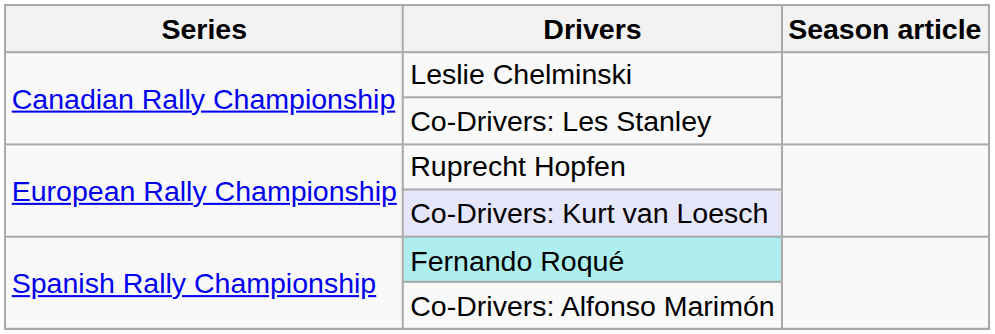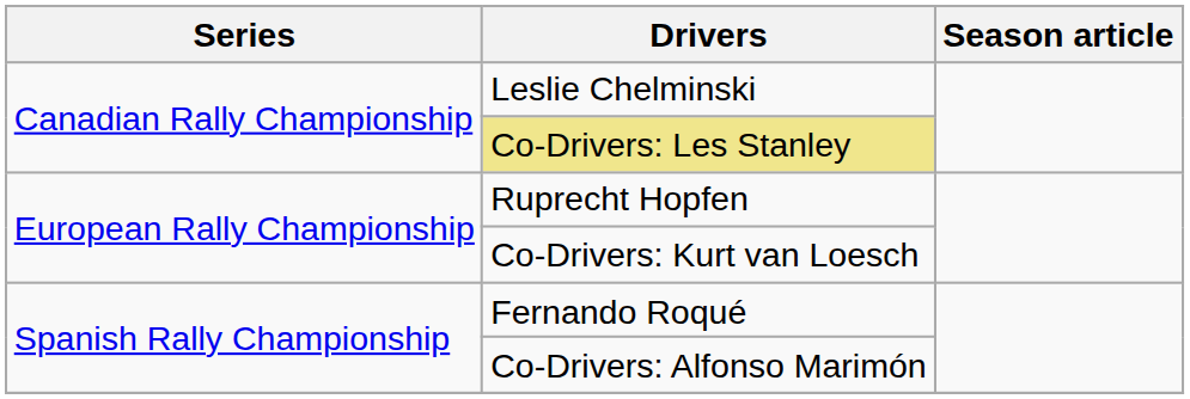Co-Drivers: Les Stanley | Drivers: no background -> khaki background
Co-Drivers: Kurt van Loesch | Drivers: lavender background -> no background
Fernando Roqué | Drivers: paleturquoise background -> no background
